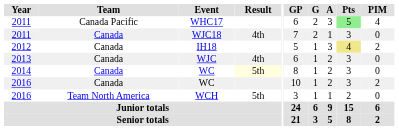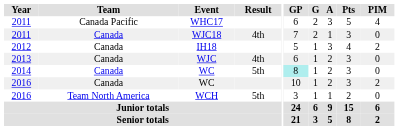WHC17 | Pts: lightgreen background -> no background
IH18 | Pts: khaki background -> no background
2014 / WC | Result: lightyellow background -> no background
2014 / WC | GP: no background -> paleturquoise background
